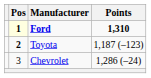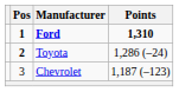Ford | Pos: lightyellow background -> no background
Toyota | Points: 1,187 (–123) -> 1,286 (–24)
Chevrolet | Points: 1,286 (–24) -> 1,187 (–123)
